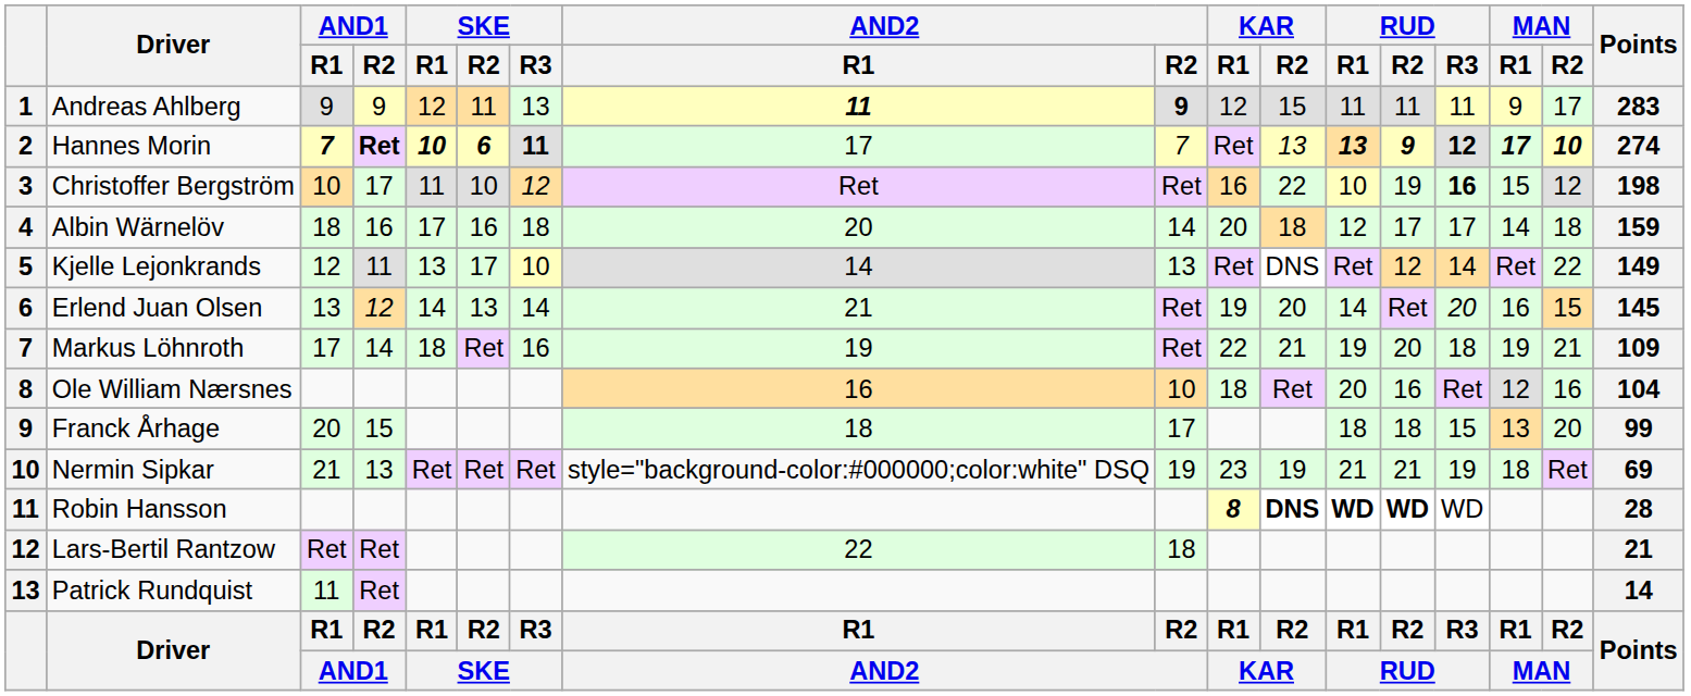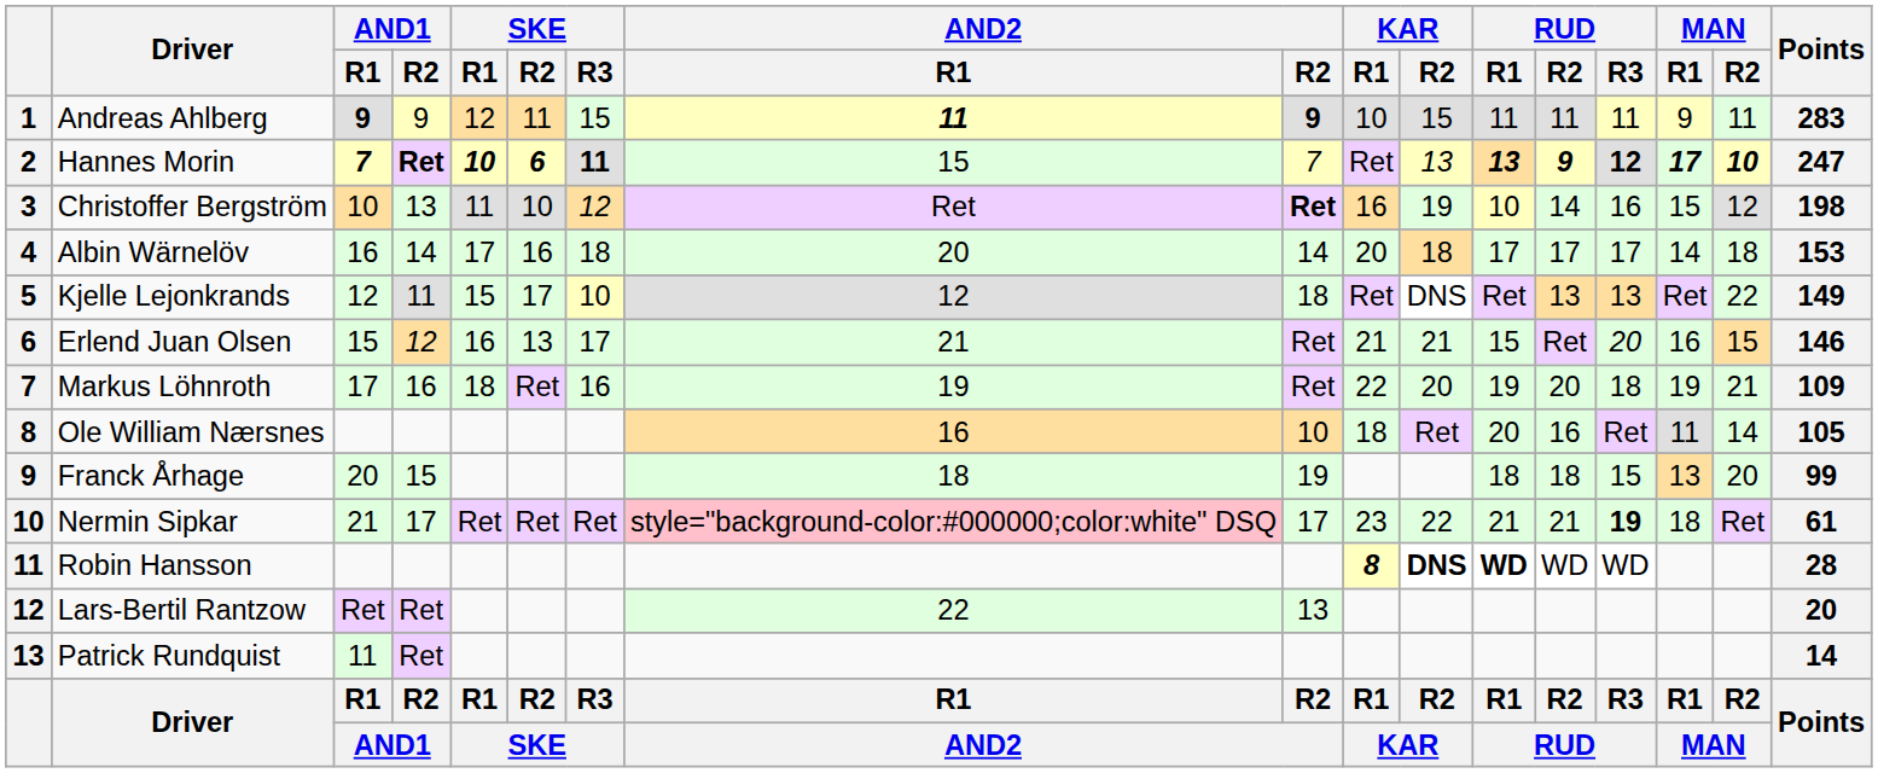Andreas Ahlberg | AND1 / R1: normal -> bold
Andreas Ahlberg | SKE / R3: 13 -> 15
Andreas Ahlberg | KAR / R1: 12 -> 10
Andreas Ahlberg | MAN / R2: 17 -> 11
Hannes Morin | AND2 / R1: 17 -> 15
Hannes Morin | Points: 274 -> 247
Christoffer Bergström | AND1 / R2: 17 -> 13
Christoffer Bergström | AND2 / R2: normal -> bold
Christoffer Bergström | KAR / R2: 22 -> 19
Christoffer Bergström | RUD / R2: 19 -> 14
Christoffer Bergström | RUD / R3: bold -> normal
Albin Wärnelöv | AND1 / R1: 18 -> 16
Albin Wärnelöv | AND1 / R2: 16 -> 14
Albin Wärnelöv | RUD / R1: 12 -> 17
Albin Wärnelöv | Points: 159 -> 153
Kjelle Lejonkrands | SKE / R1: 13 -> 15
Kjelle Lejonkrands | AND2 / R1: 14 -> 12
Kjelle Lejonkrands | AND2 / R2: 13 -> 18
Kjelle Lejonkrands | RUD / R2: 12 -> 13
Kjelle Lejonkrands | RUD / R3: 14 -> 13
Erlend Juan Olsen | AND1 / R1: 13 -> 15
Erlend Juan Olsen | SKE / R1: 14 -> 16
Erlend Juan Olsen | SKE / R3: 14 -> 17
Erlend Juan Olsen | KAR / R1: 19 -> 21
Erlend Juan Olsen | KAR / R2: 20 -> 21
Erlend Juan Olsen | RUD / R1: 14 -> 15
Erlend Juan Olsen | Points: 145 -> 146
Markus Löhnroth | AND1 / R2: 14 -> 16
Markus Löhnroth | KAR / R2: 21 -> 20
Ole William Nærsnes | MAN / R1: 12 -> 11
Ole William Nærsnes | MAN / R2: 16 -> 14
Ole William Nærsnes | Points: 104 -> 105
Franck Århage | AND2 / R2: 17 -> 19
Nermin Sipkar | AND1 / R2: 13 -> 17
Nermin Sipkar | AND2 / R1: no background -> pink background
Nermin Sipkar | AND2 / R2: 19 -> 17
Nermin Sipkar | KAR / R2: 19 -> 22
Nermin Sipkar | RUD / R3: normal -> bold
Nermin Sipkar | Points: 69 -> 61
Robin Hansson | RUD / R2: bold -> normal
Lars-Bertil Rantzow | AND2 / R2: 18 -> 13
Lars-Bertil Rantzow | Points: 21 -> 20
